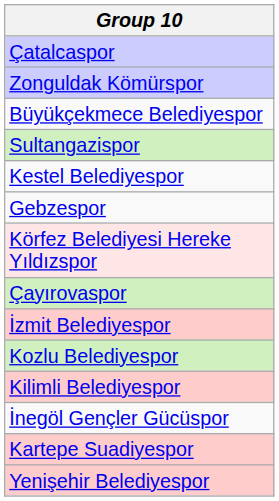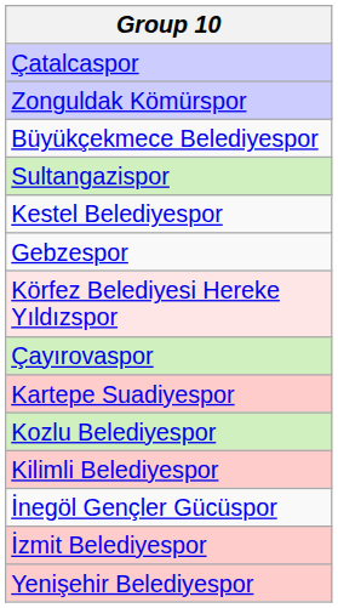row 10 | column 1: İzmit Belediyespor -> Kartepe Suadiyespor
row 14 | column 1: Kartepe Suadiyespor -> İzmit Belediyespor
